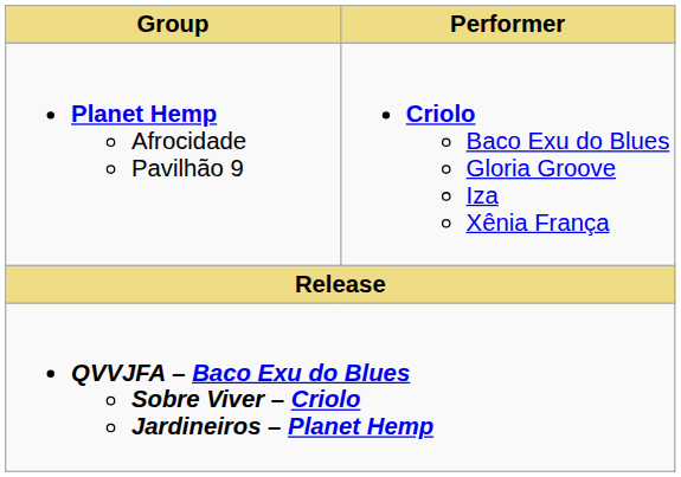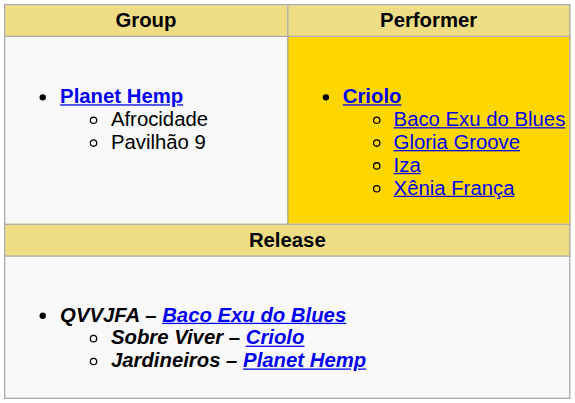Planet Hemp Afrocidade Pavilhão 9 | Performer: no background -> gold background
